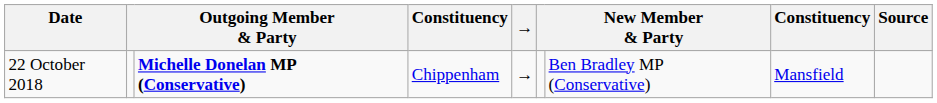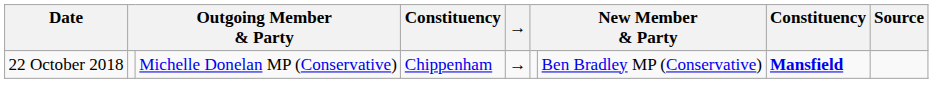22 October 2018 | column 3: bold -> normal
22 October 2018 | column 8: normal -> bold
